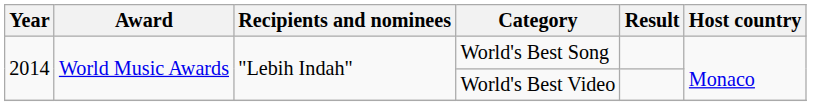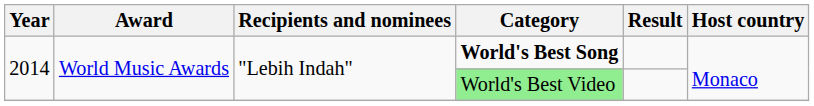World's Best Song | Category: normal -> bold
World's Best Video | Category: no background -> lightgreen background
